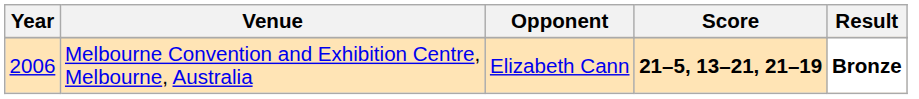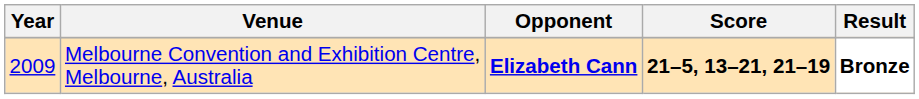row 2 | Year: 2006 -> 2009
row 2 | Opponent: normal -> bold
